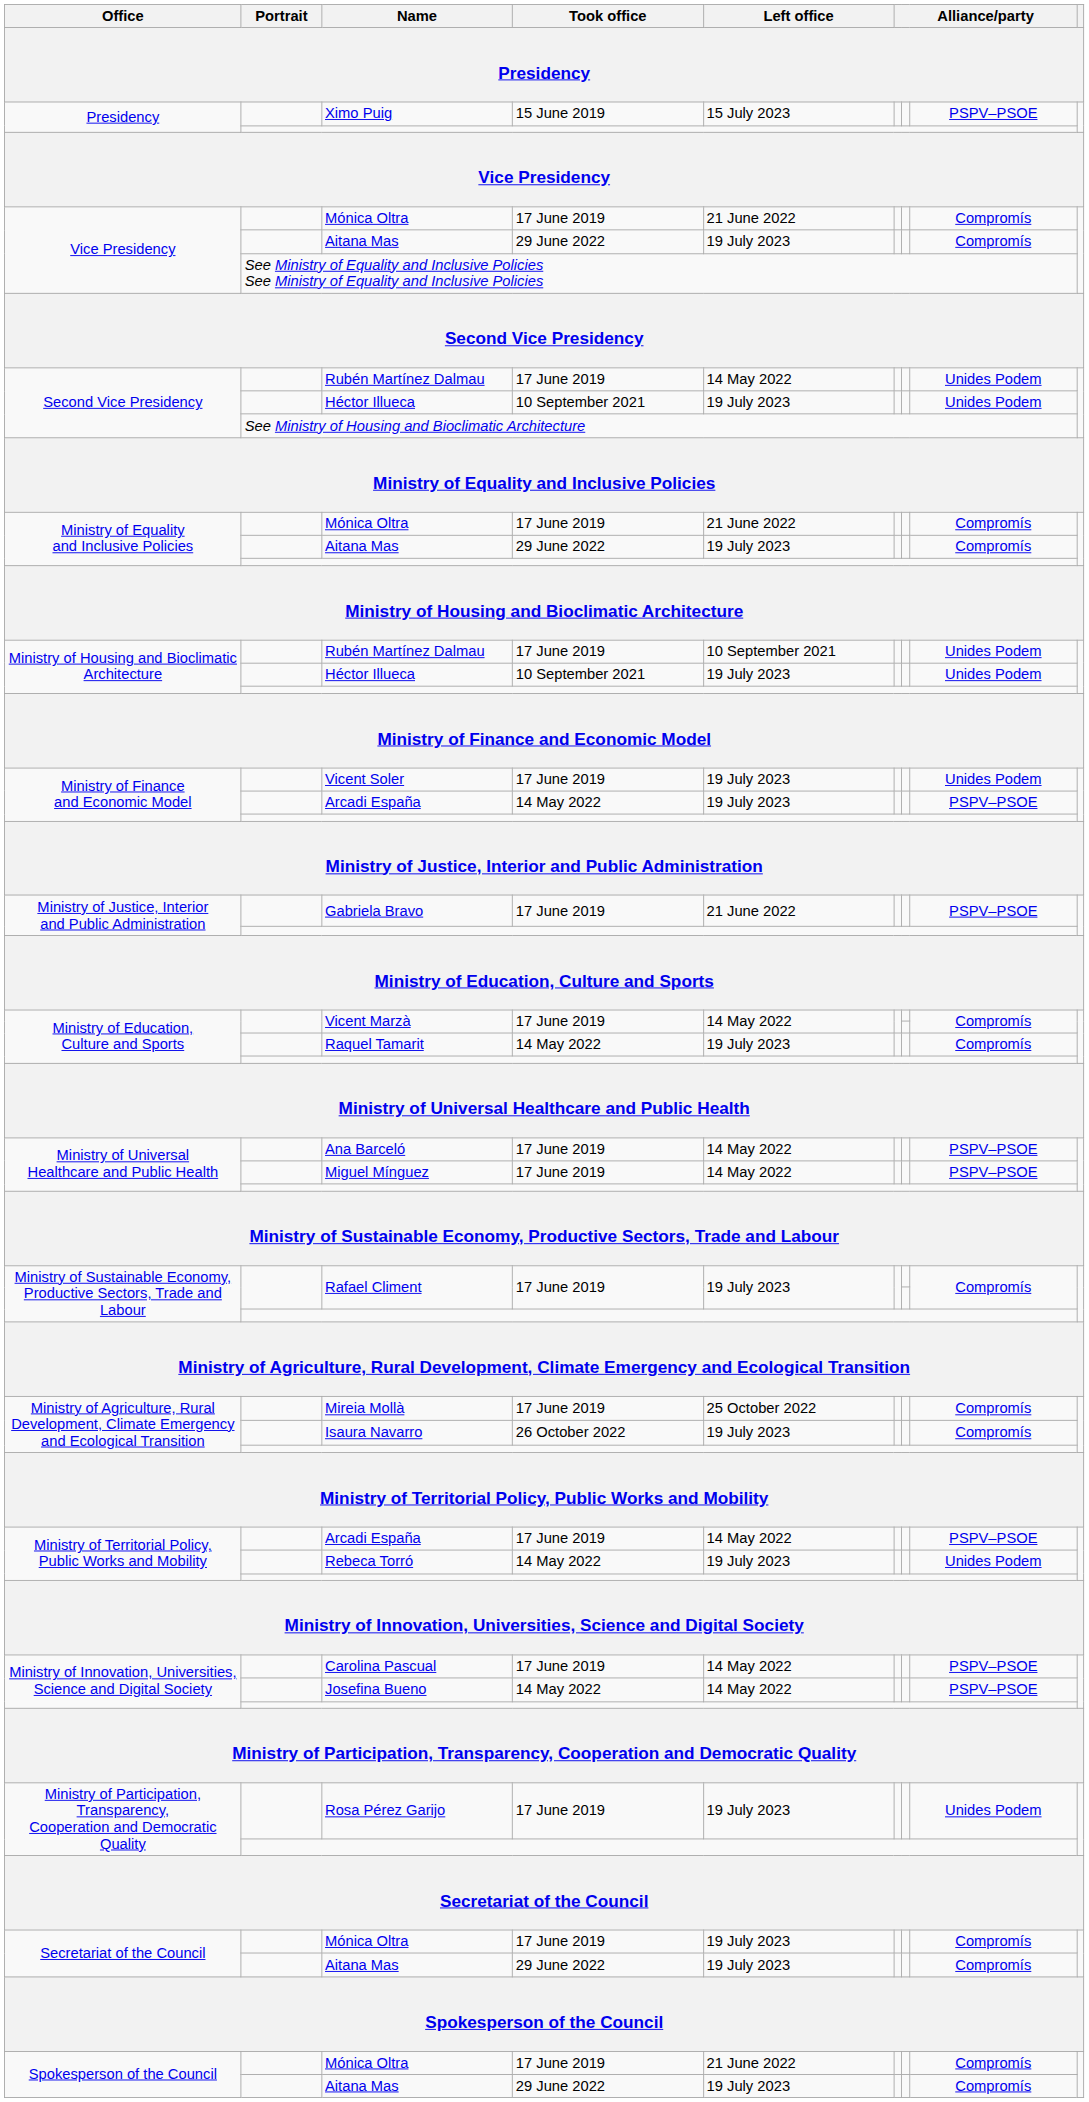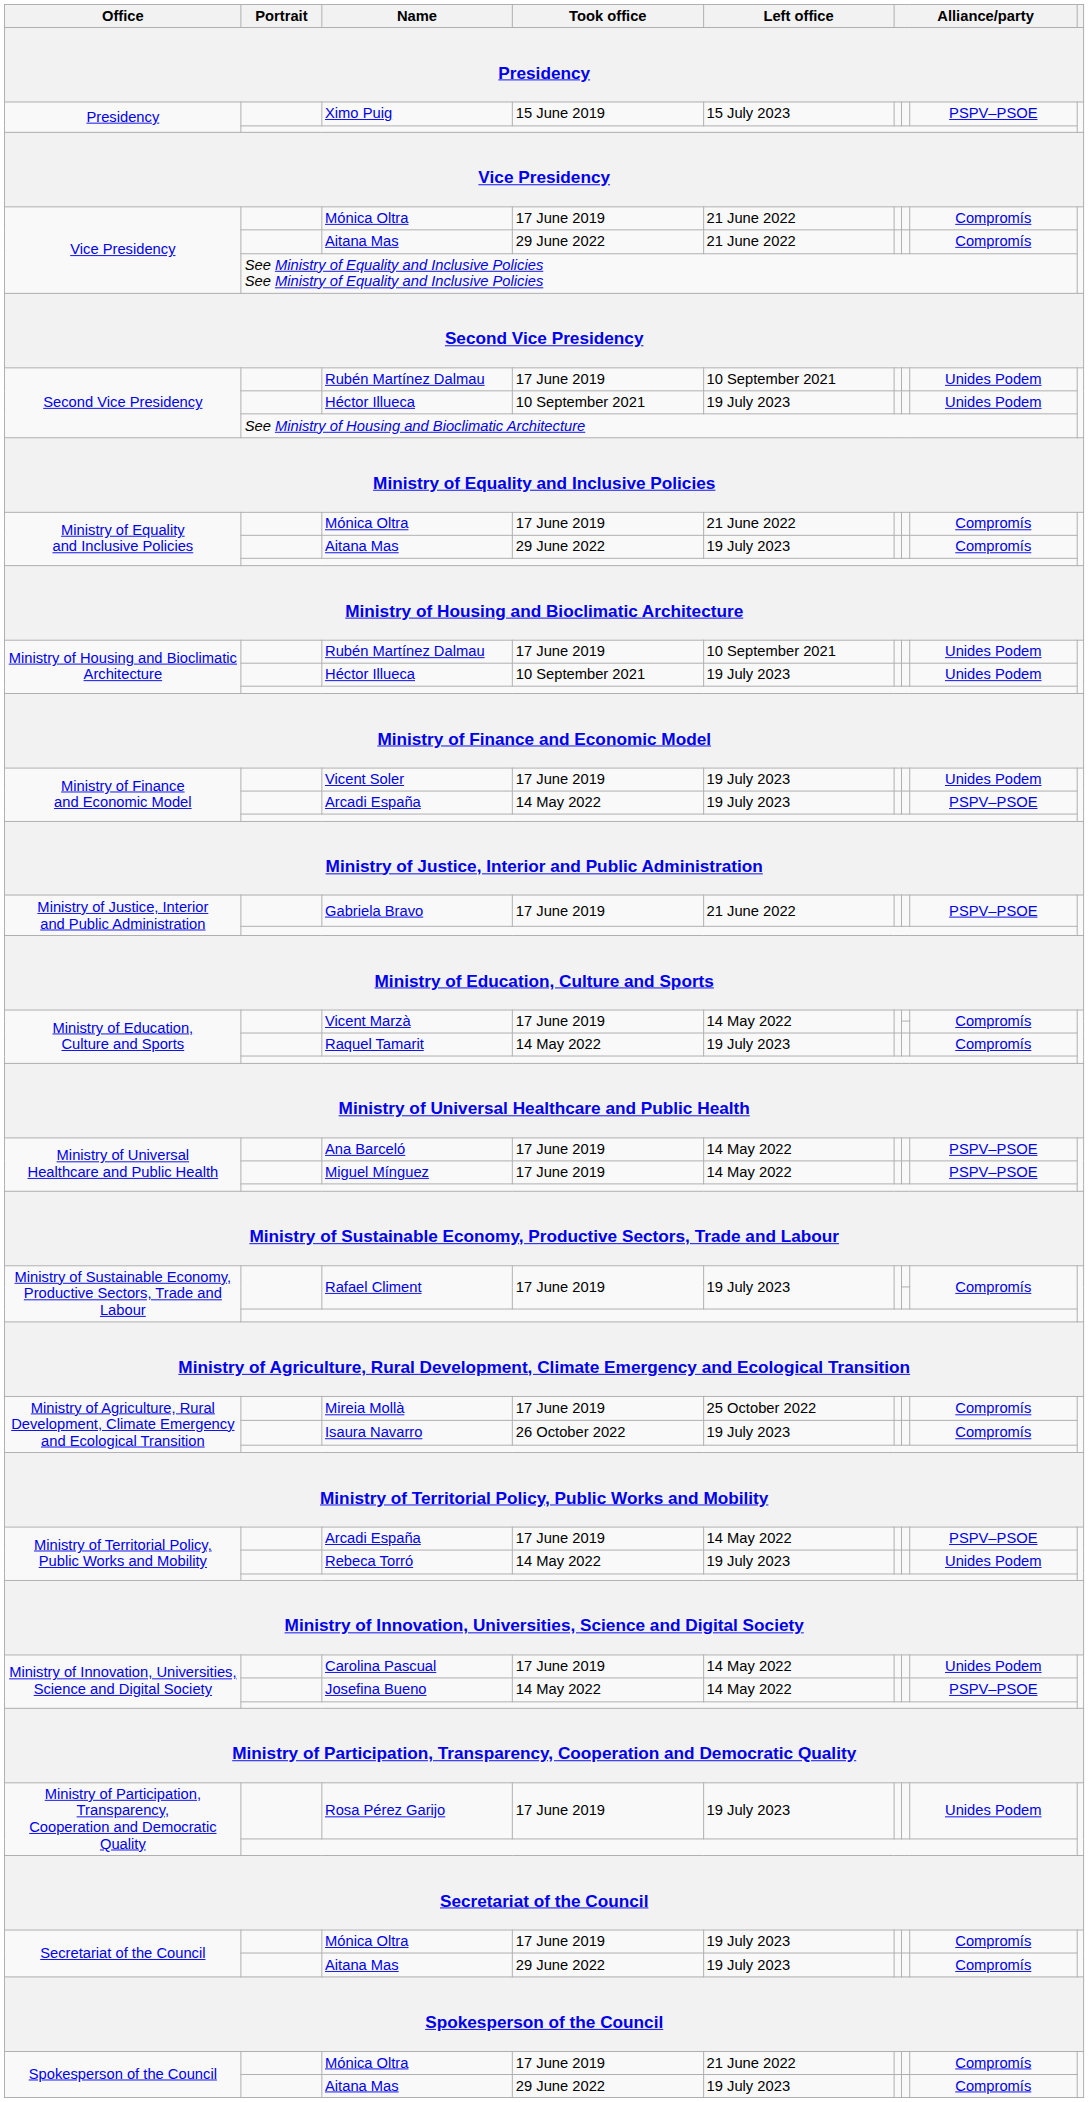Vice Presidency / Aitana Mas | Left office: 19 July 2023 -> 21 June 2022
Second Vice Presidency / Rubén Martínez Dalmau | Left office: 14 May 2022 -> 10 September 2021
Carolina Pascual | column 8: PSPV–PSOE -> Unides Podem
